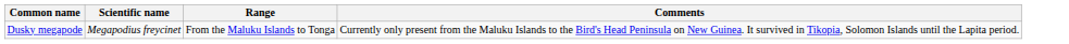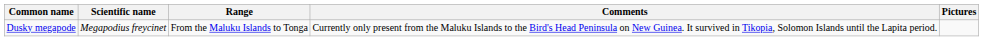+ column: Pictures
